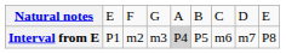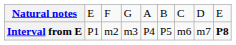Interval from E | column 5: lightgrey background -> no background
Interval from E | column 9: normal -> bold
